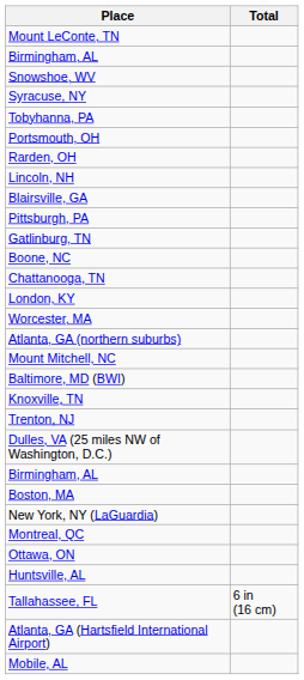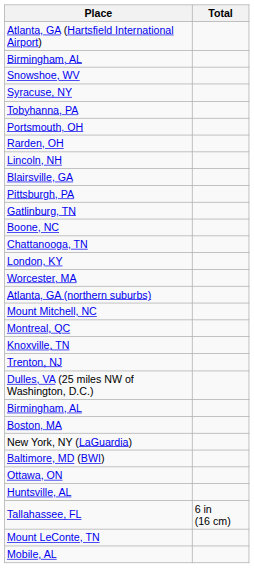row 2 | Place: Mount LeConte, TN -> Atlanta, GA (Hartsfield International Airport)
row 19 | Place: Baltimore, MD (BWI) -> Montreal, QC
row 26 | Place: Montreal, QC -> Baltimore, MD (BWI)
row 30 | Place: Atlanta, GA (Hartsfield International Airport) -> Mount LeConte, TN
